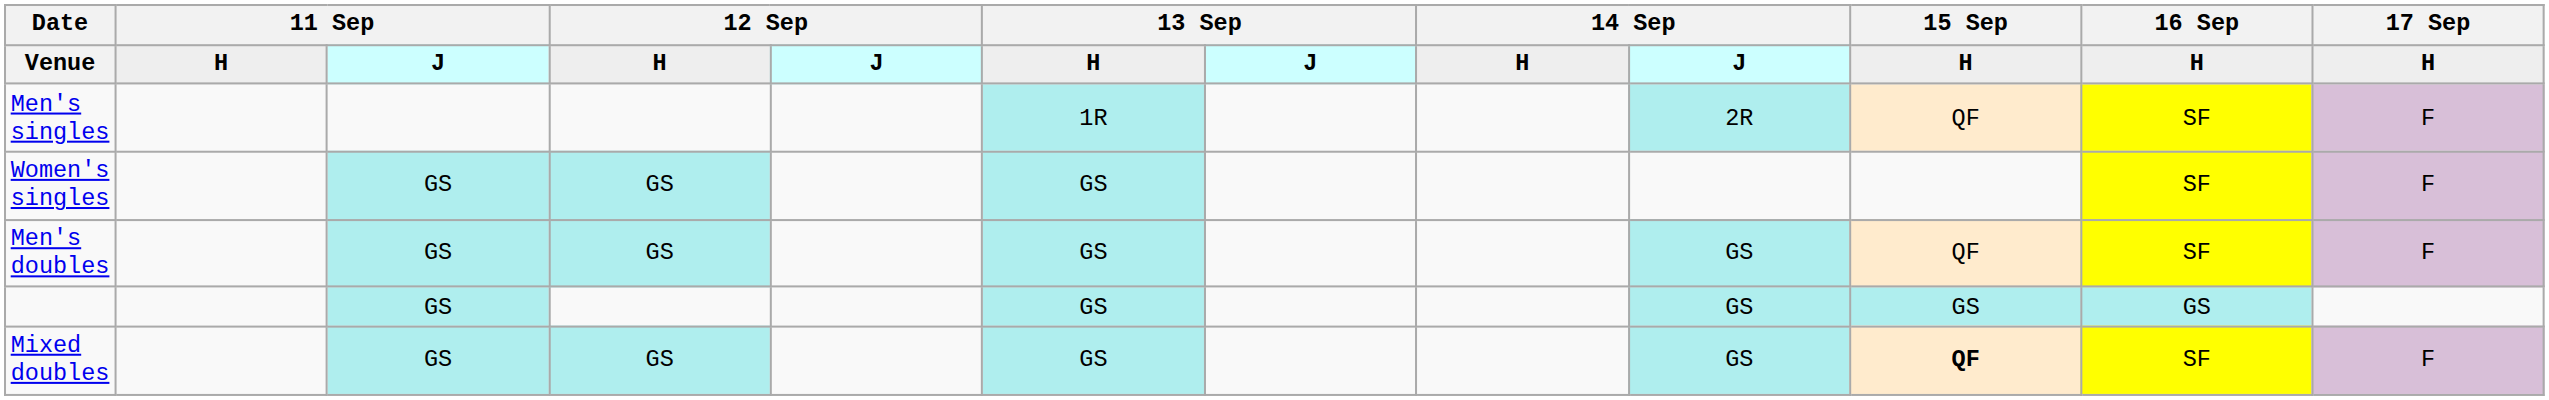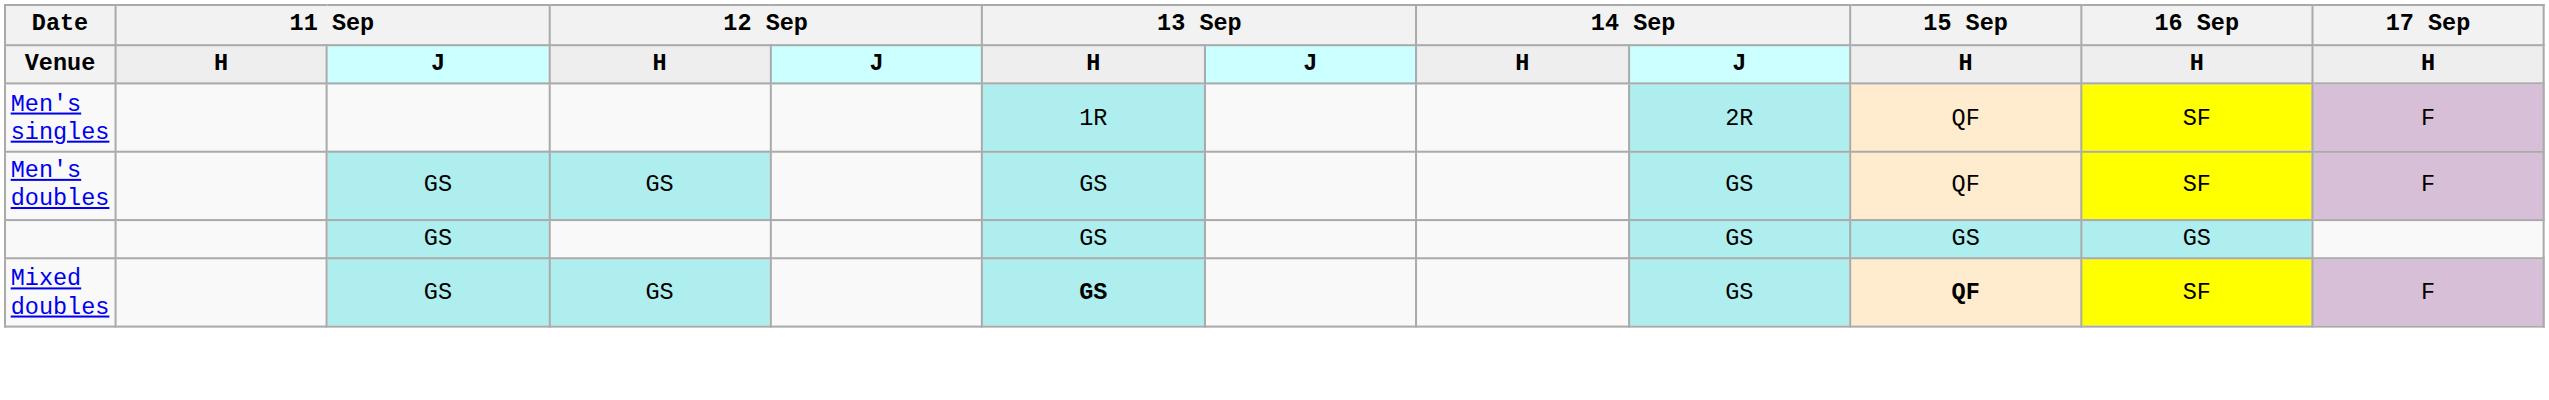- row: Women's singles | GS | GS | GS | SF | F
Mixed doubles | 13 Sep / H: normal -> bold
